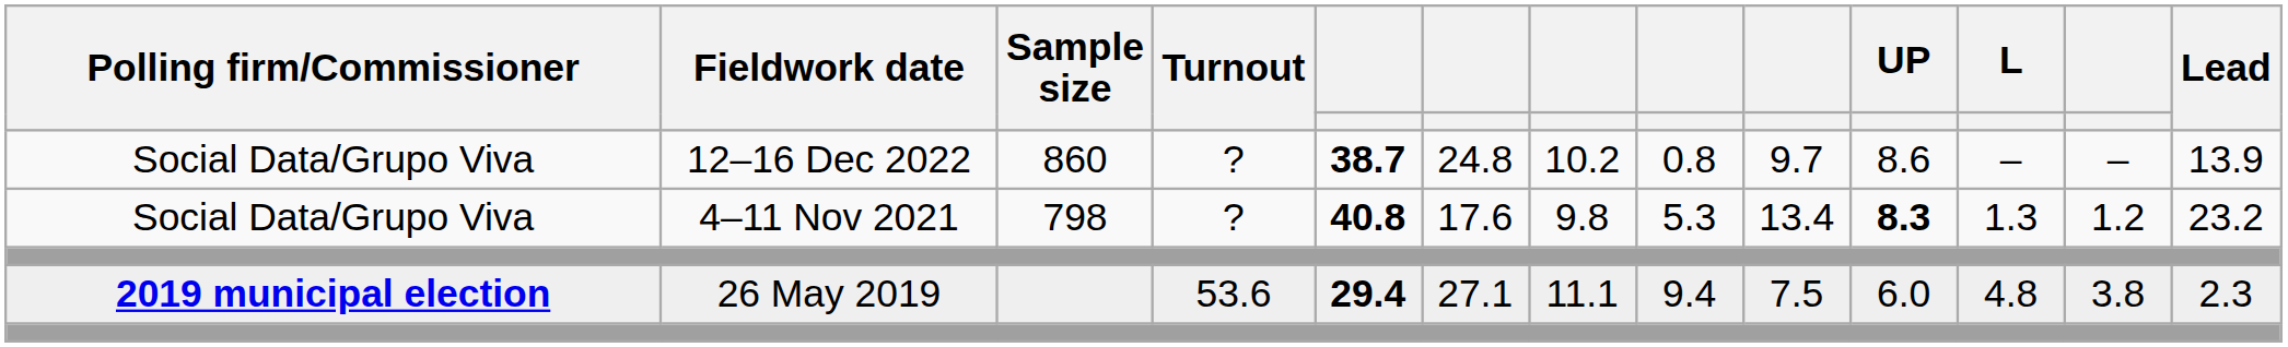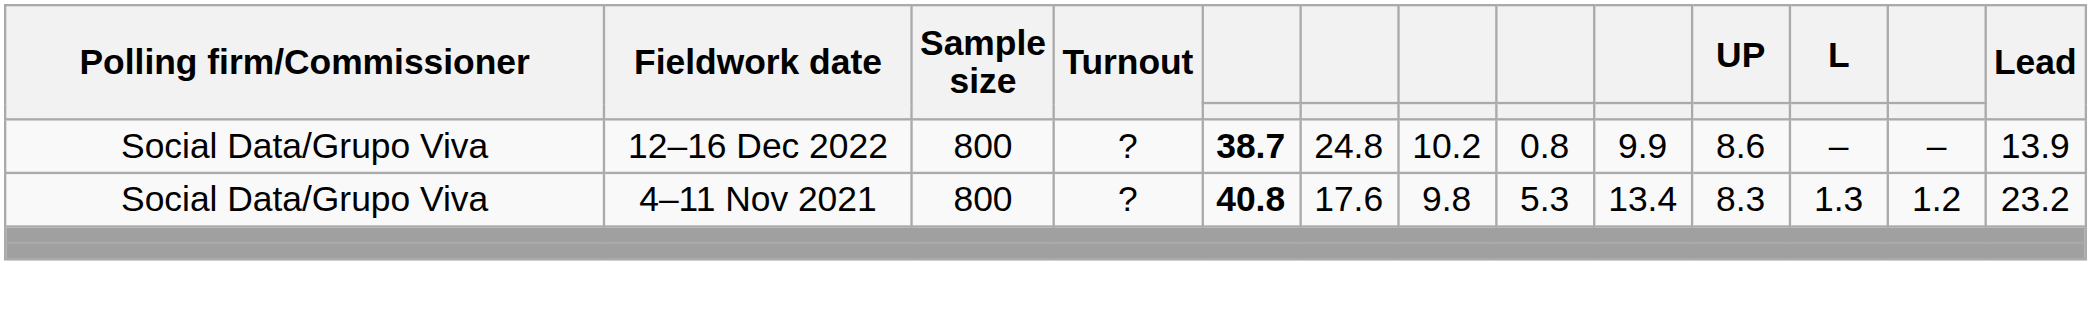12–16 Dec 2022 | Sample size: 860 -> 800
12–16 Dec 2022 | column 9: 9.7 -> 9.9
4–11 Nov 2021 | Sample size: 798 -> 800
4–11 Nov 2021 | UP: bold -> normal
- row: 2019 municipal election | 26 May 2019 | 53.6 | 29.4 | 27.1 | 11.1 | 9.4 | 7.5 | 6.0 | 4.8 | 3.8 | 2.3
